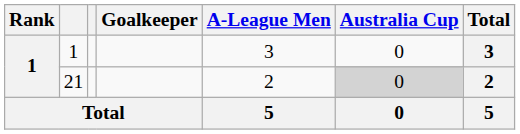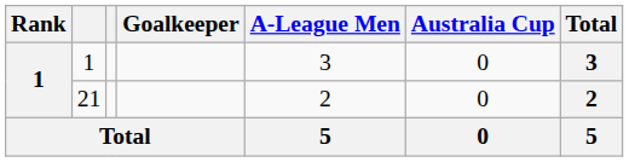21 | Australia Cup: lightgrey background -> no background
